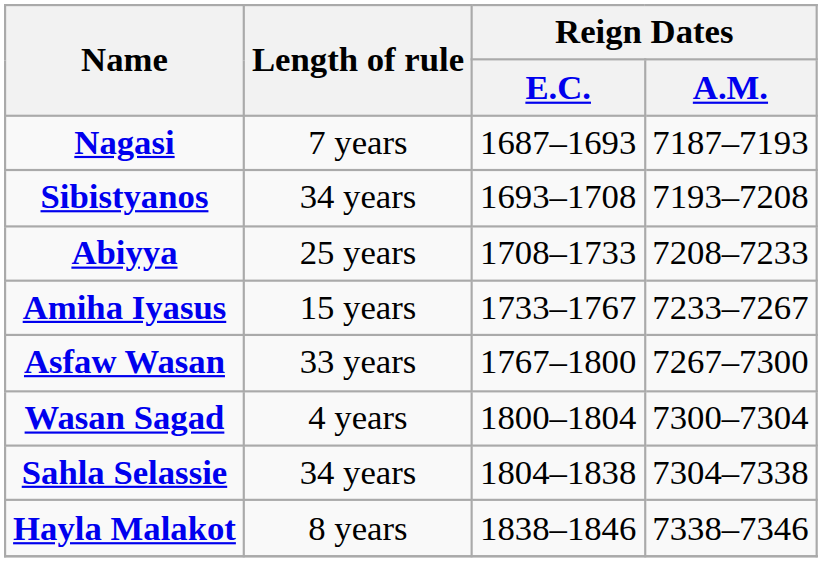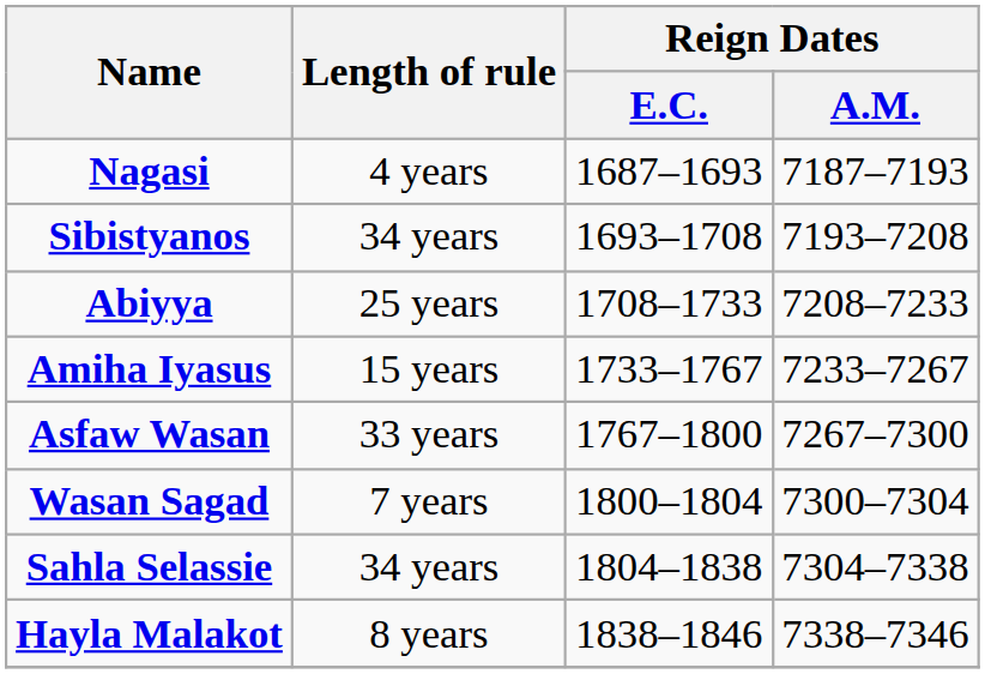Nagasi | Length of rule: 7 years -> 4 years
Wasan Sagad | Length of rule: 4 years -> 7 years
